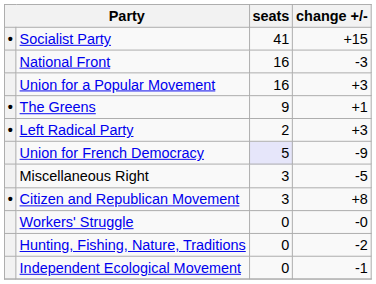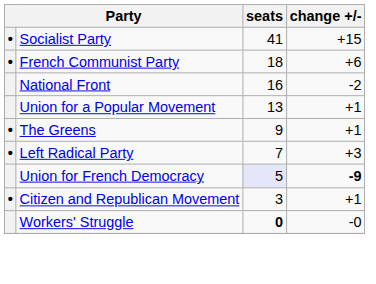+ row: • | French Communist Party | 18 | +6
National Front | change +/-: -3 -> -2
Union for a Popular Movement | seats: 16 -> 13
Union for a Popular Movement | change +/-: +3 -> +1
Left Radical Party | seats: 2 -> 7
Union for French Democracy | change +/-: normal -> bold
- row: Miscellaneous Right | 3 | -5
Citizen and Republican Movement | change +/-: +8 -> +1
Workers' Struggle | seats: normal -> bold
- row: Hunting, Fishing, Nature, Traditions | 0 | -2
- row: Independent Ecological Movement | 0 | -1
